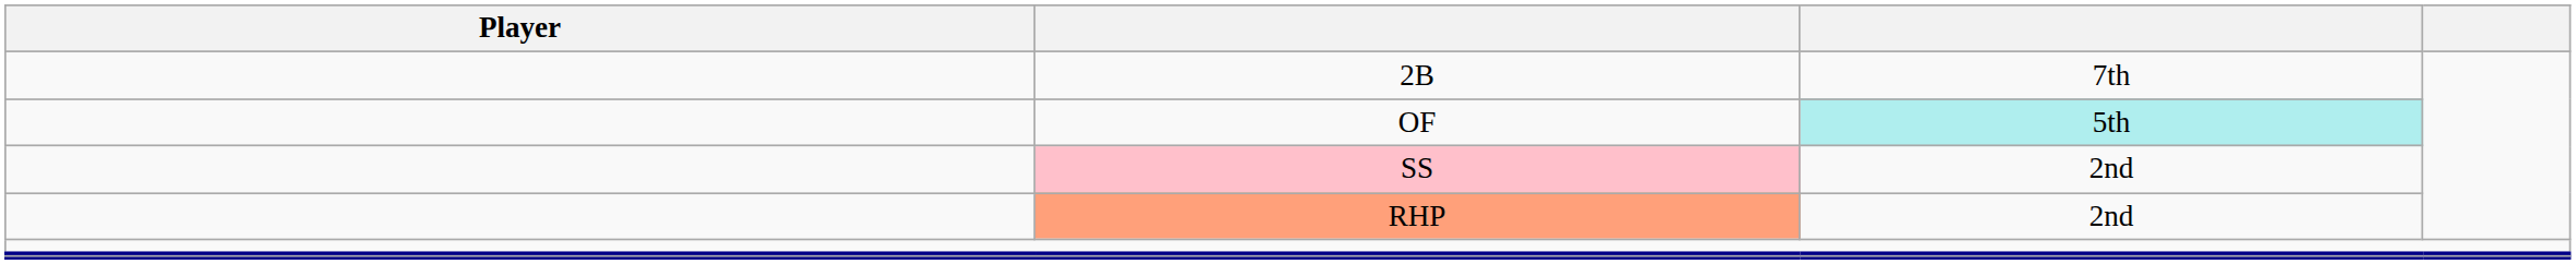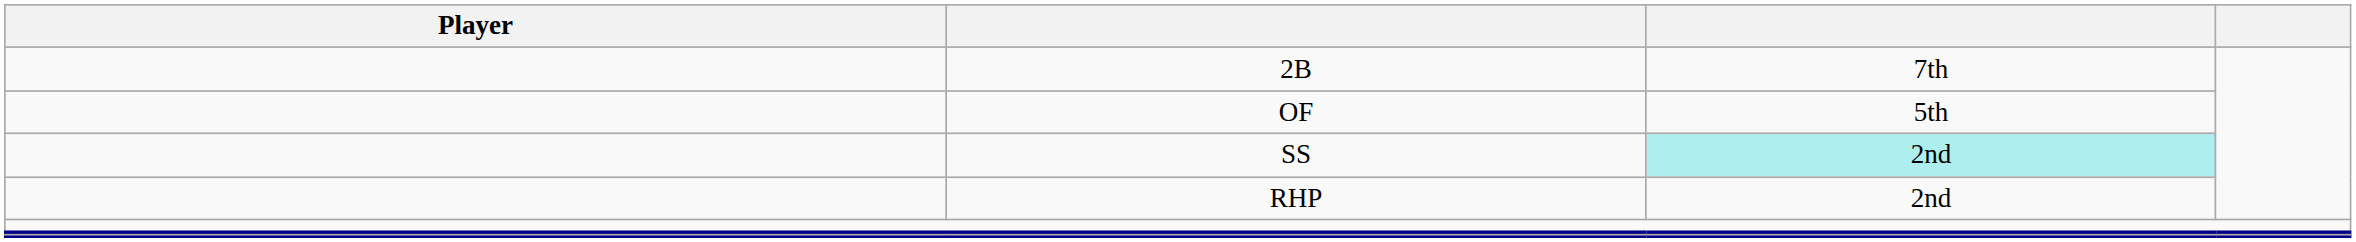OF | column 3: paleturquoise background -> no background
SS | column 2: pink background -> no background
SS | column 3: no background -> paleturquoise background
RHP | column 2: lightsalmon background -> no background
